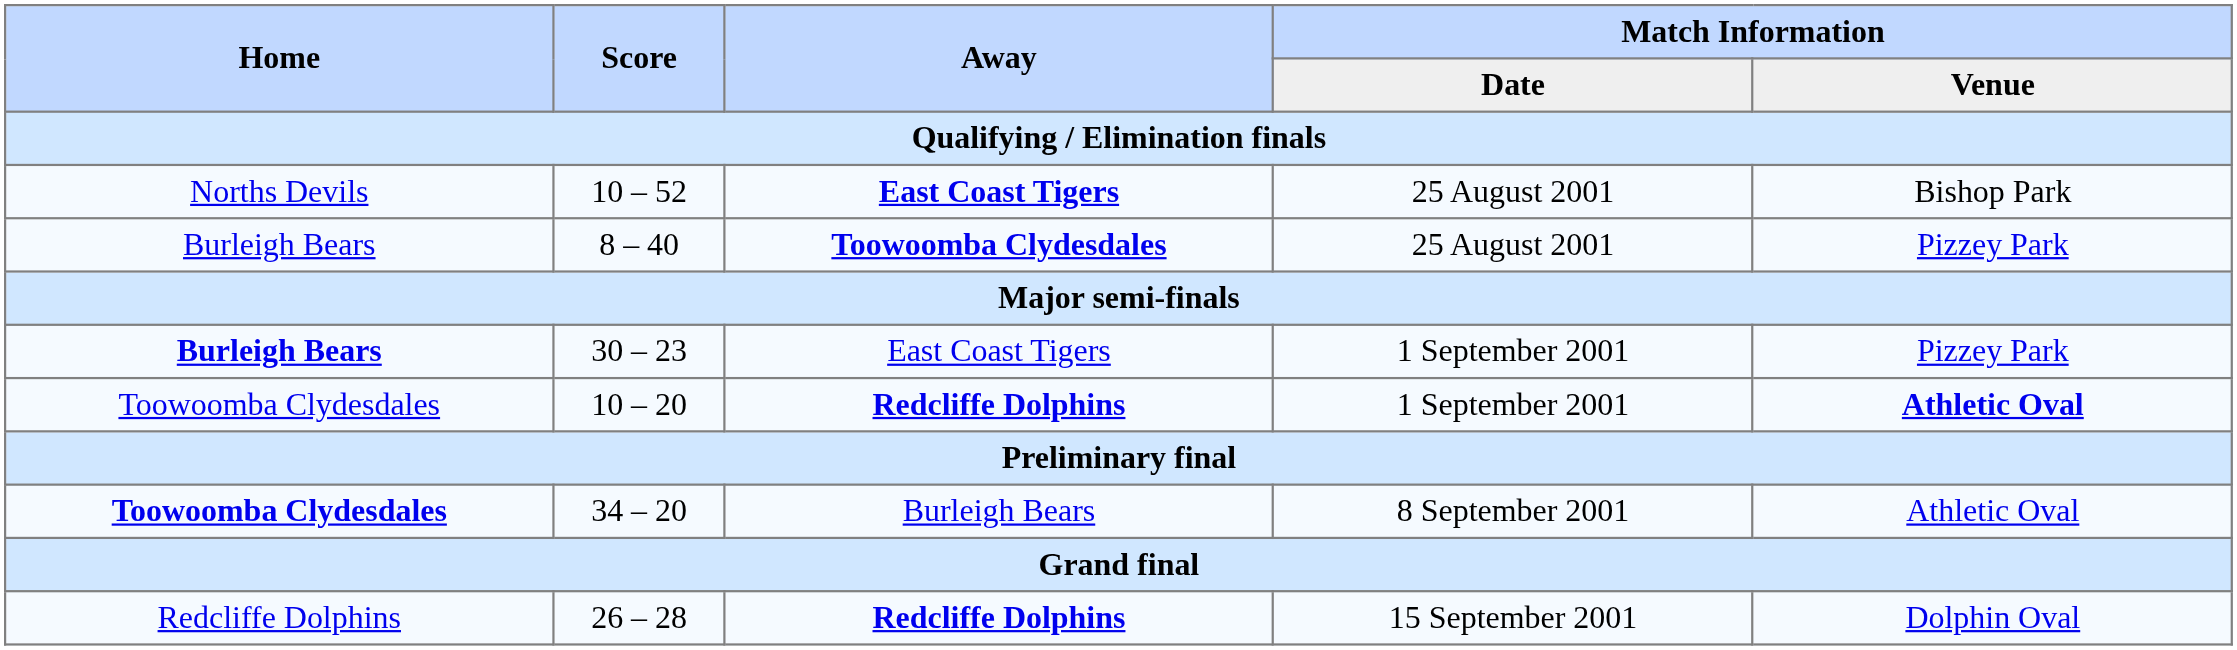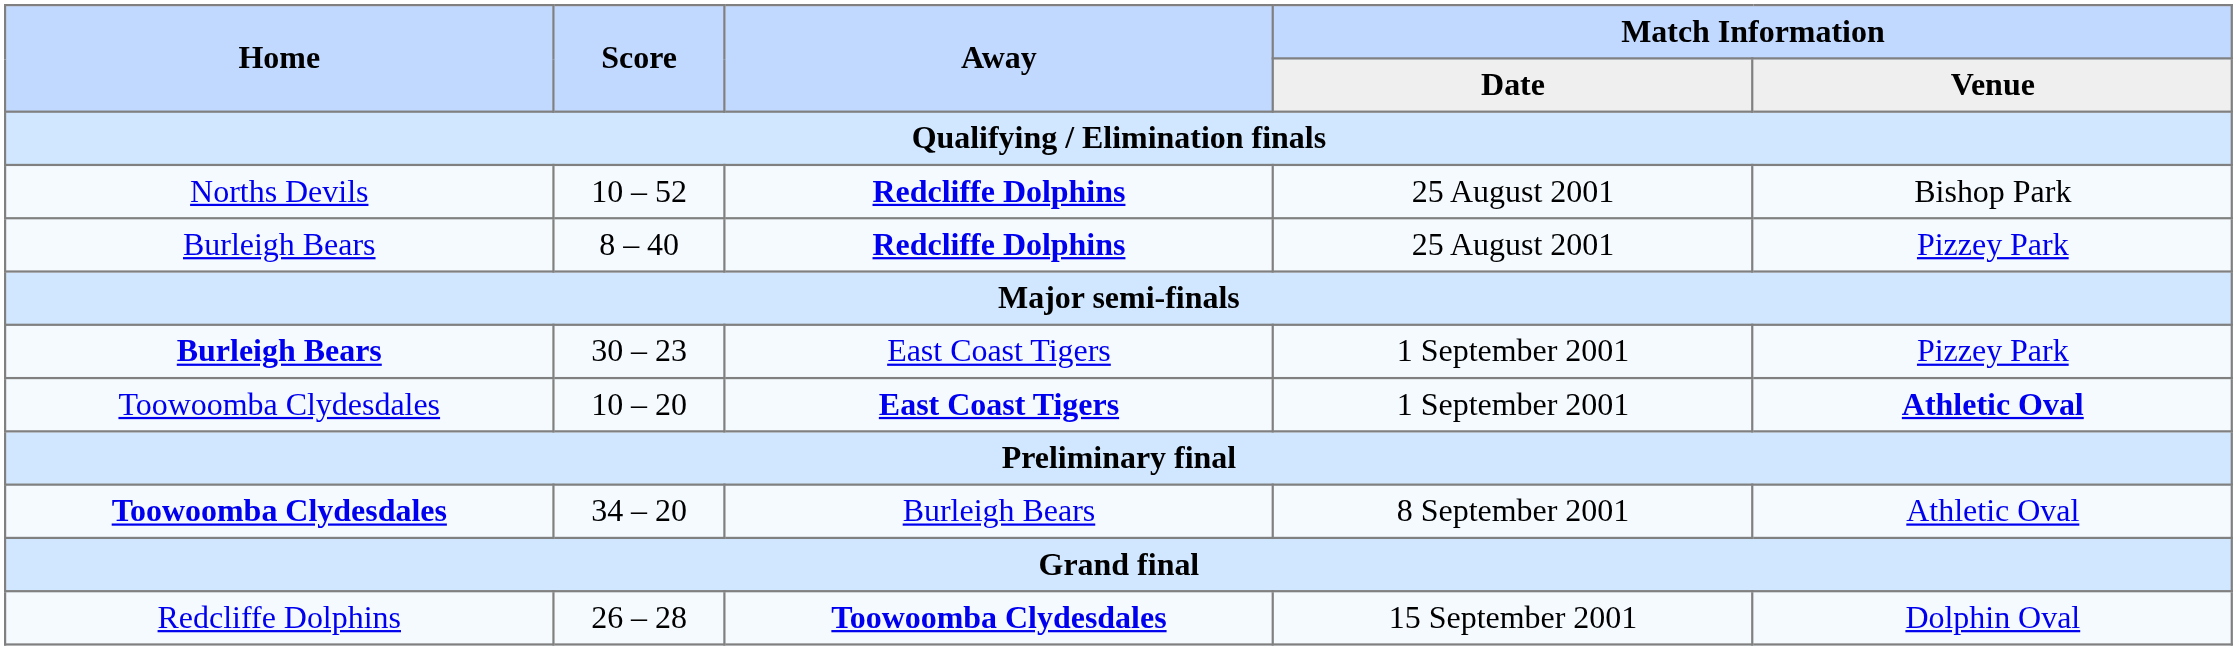10 – 52 | Away: East Coast Tigers -> Redcliffe Dolphins
8 – 40 | Away: Toowoomba Clydesdales -> Redcliffe Dolphins
10 – 20 | Away: Redcliffe Dolphins -> East Coast Tigers
26 – 28 | Away: Redcliffe Dolphins -> Toowoomba Clydesdales
